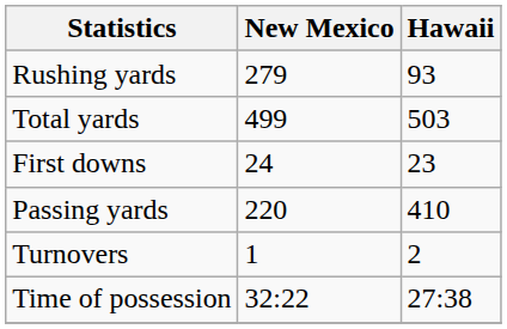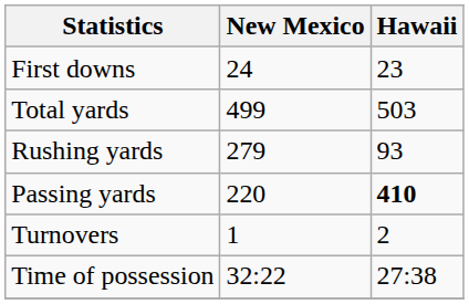rows swapped: First downs <-> Rushing yards
Passing yards | Hawaii: normal -> bold
